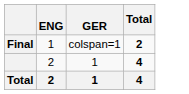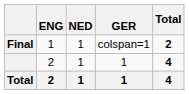+ column: NED | 1 | 1 | 1
